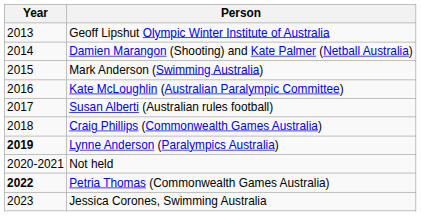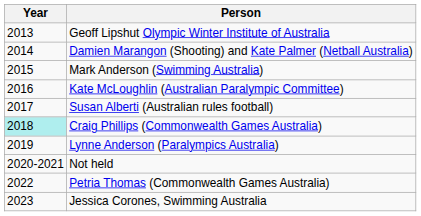Craig Phillips (Commonwealth Games Australia) | Year: no background -> paleturquoise background
Lynne Anderson (Paralympics Australia) | Year: bold -> normal
Petria Thomas (Commonwealth Games Australia) | Year: bold -> normal
